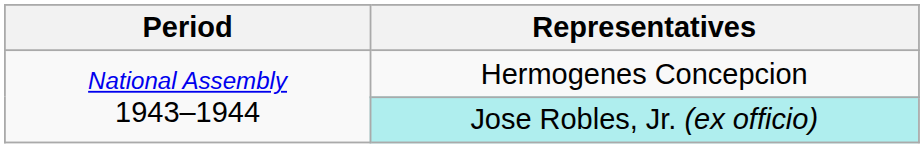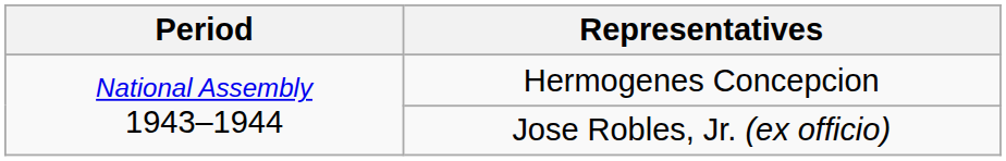Jose Robles, Jr. (ex officio) | Representatives: paleturquoise background -> no background
